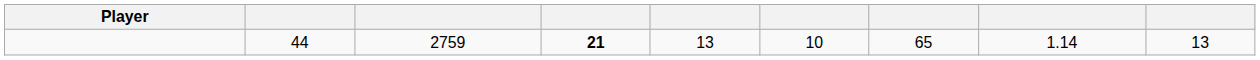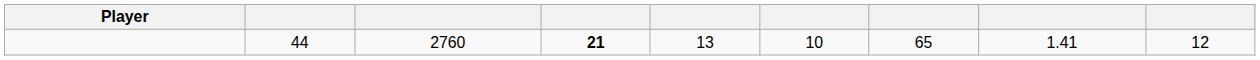row 2 | column 3: 2759 -> 2760
row 2 | column 8: 1.14 -> 1.41
row 2 | column 9: 13 -> 12
